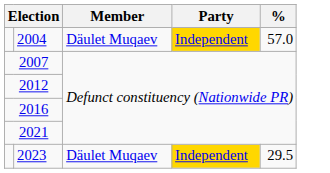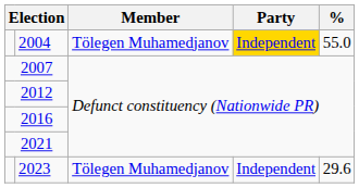2004 | Member: Däulet Muqaev -> Tölegen Muhamedjanov
2004 | %: 57.0 -> 55.0
2023 | Member: Däulet Muqaev -> Tölegen Muhamedjanov
2023 | Party: gold background -> no background
2023 | %: 29.5 -> 29.6
